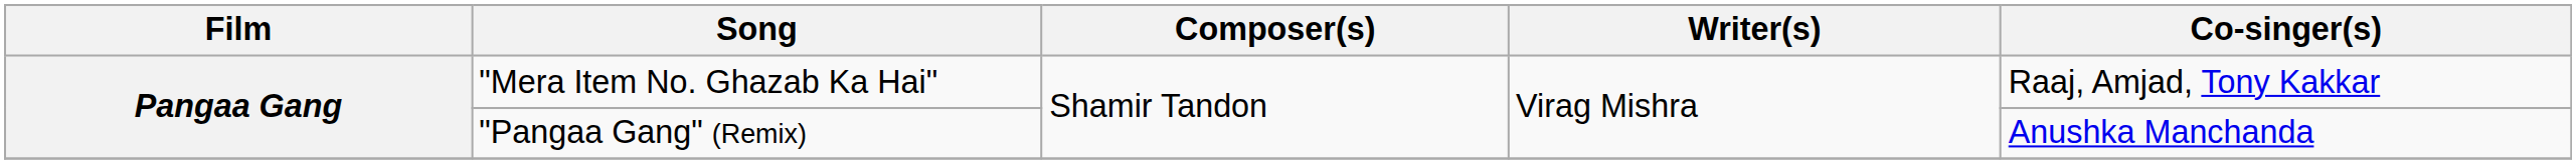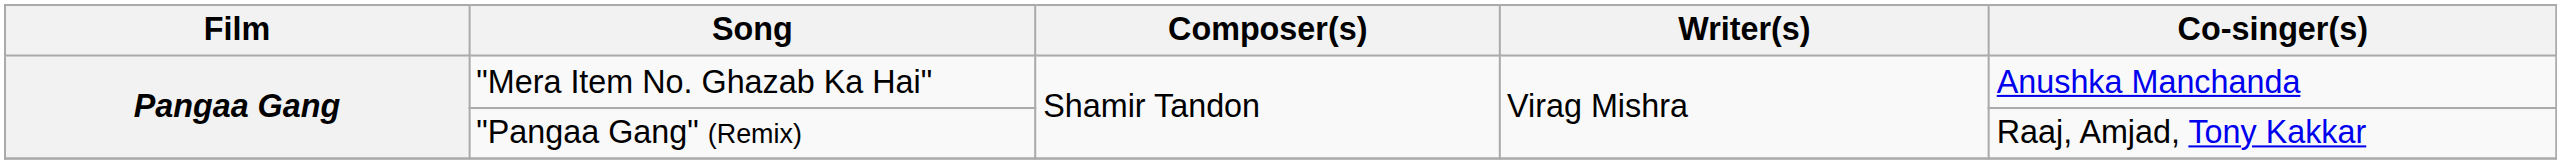"Mera Item No. Ghazab Ka Hai" | Co-singer(s): Raaj, Amjad, Tony Kakkar -> Anushka Manchanda
"Pangaa Gang" (Remix) | Co-singer(s): Anushka Manchanda -> Raaj, Amjad, Tony Kakkar
